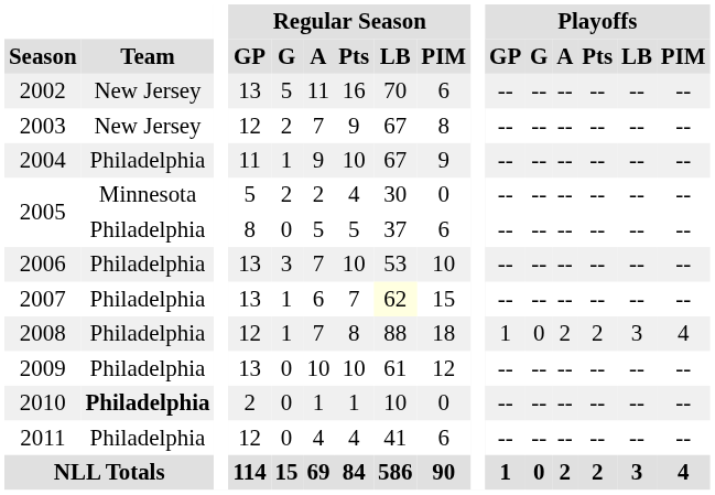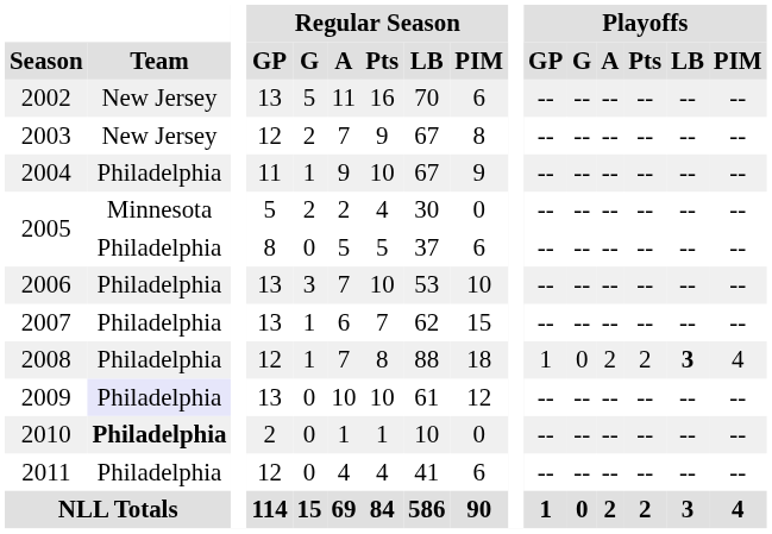2007 | Regular Season / LB: lightyellow background -> no background
2008 | Playoffs / LB: normal -> bold
2009 | Team: no background -> lavender background
